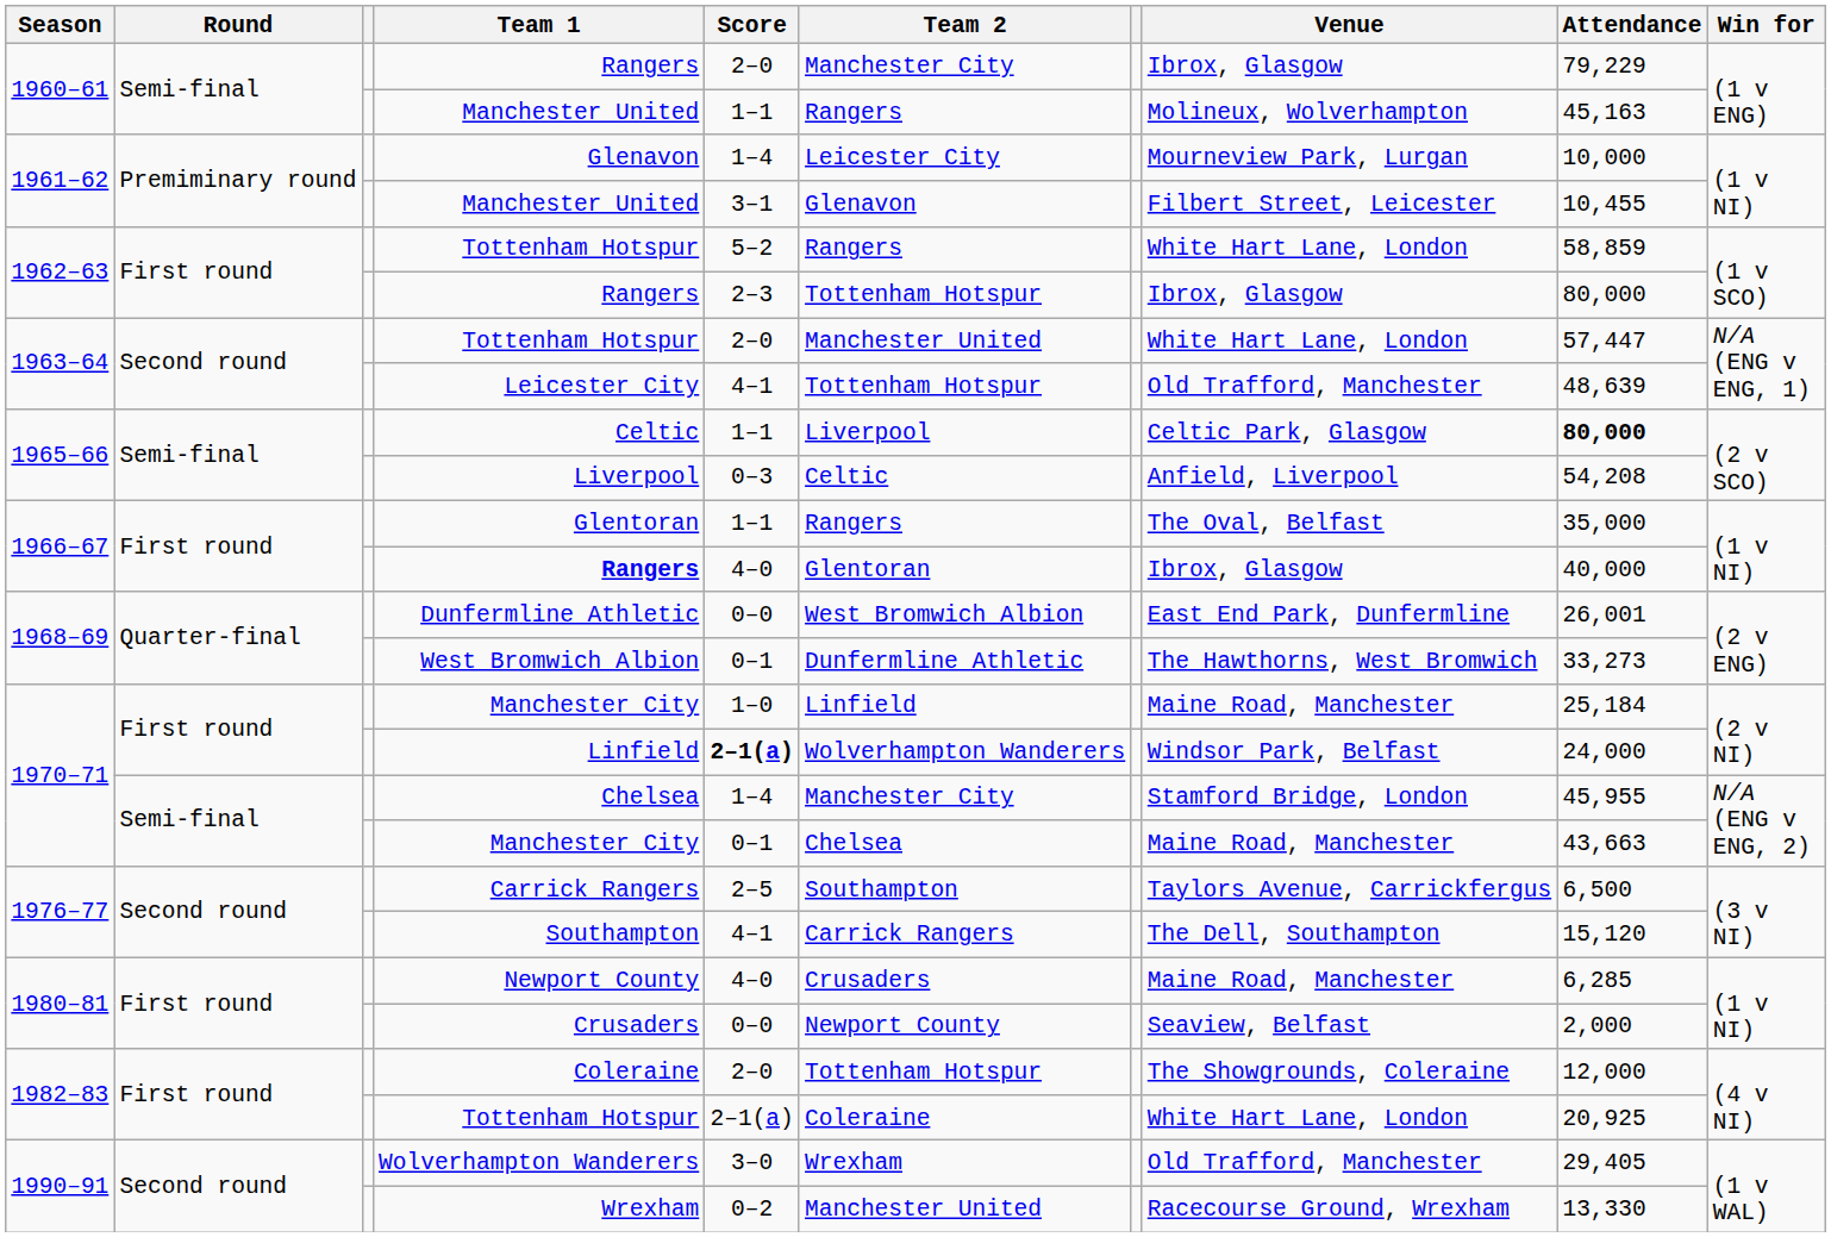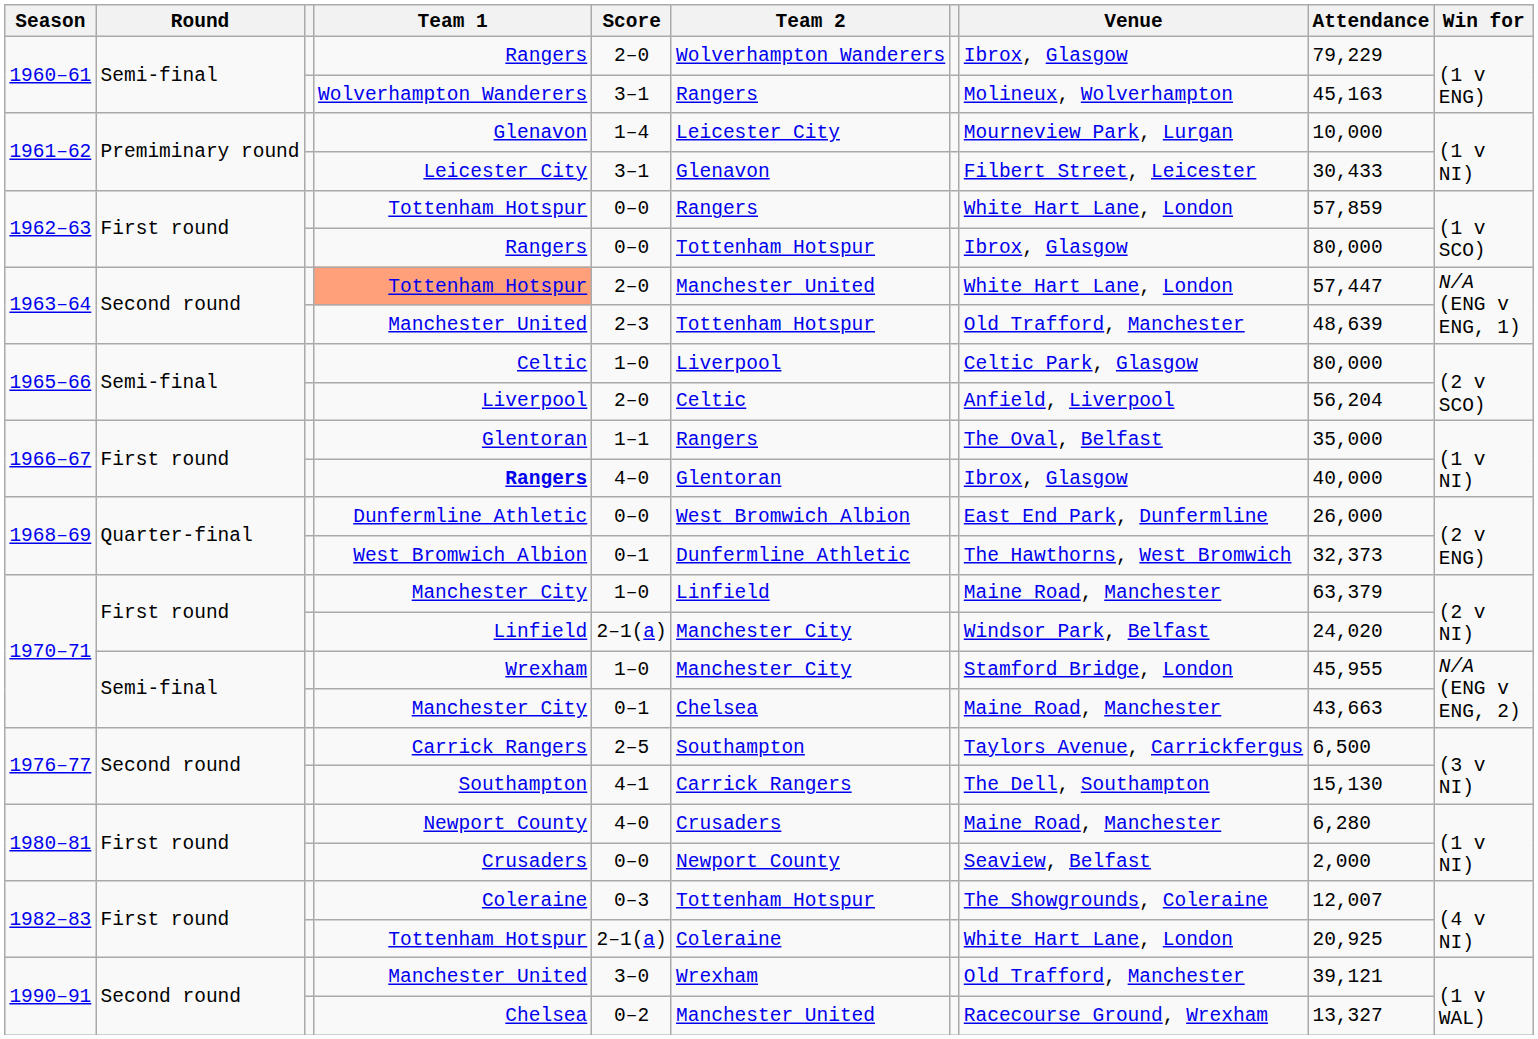row 2 | Team 2: Manchester City -> Wolverhampton Wanderers
row 3 | Team 1: Manchester United -> Wolverhampton Wanderers
row 3 | Score: 1–1 -> 3–1
row 5 | Team 1: Manchester United -> Leicester City
row 5 | Attendance: 10,455 -> 30,433
row 6 | Score: 5–2 -> 0–0
row 6 | Attendance: 58,859 -> 57,859
row 7 | Score: 2–3 -> 0–0
row 8 | Team 1: no background -> lightsalmon background
row 9 | Team 1: Leicester City -> Manchester United
row 9 | Score: 4–1 -> 2–3
row 10 | Score: 1–1 -> 1–0
row 10 | Attendance: bold -> normal
row 11 | Score: 0–3 -> 2–0
row 11 | Attendance: 54,208 -> 56,204
row 14 | Attendance: 26,001 -> 26,000
row 15 | Attendance: 33,273 -> 32,373
row 16 | Attendance: 25,184 -> 63,379
row 17 | Score: bold -> normal
row 17 | Team 2: Wolverhampton Wanderers -> Manchester City
row 17 | Attendance: 24,000 -> 24,020
row 18 | Team 1: Chelsea -> Wrexham
row 18 | Score: 1–4 -> 1–0
row 21 | Attendance: 15,120 -> 15,130
row 22 | Attendance: 6,285 -> 6,280
row 24 | Score: 2–0 -> 0–3
row 24 | Attendance: 12,000 -> 12,007
row 26 | Team 1: Wolverhampton Wanderers -> Manchester United
row 26 | Attendance: 29,405 -> 39,121
row 27 | Team 1: Wrexham -> Chelsea
row 27 | Attendance: 13,330 -> 13,327
